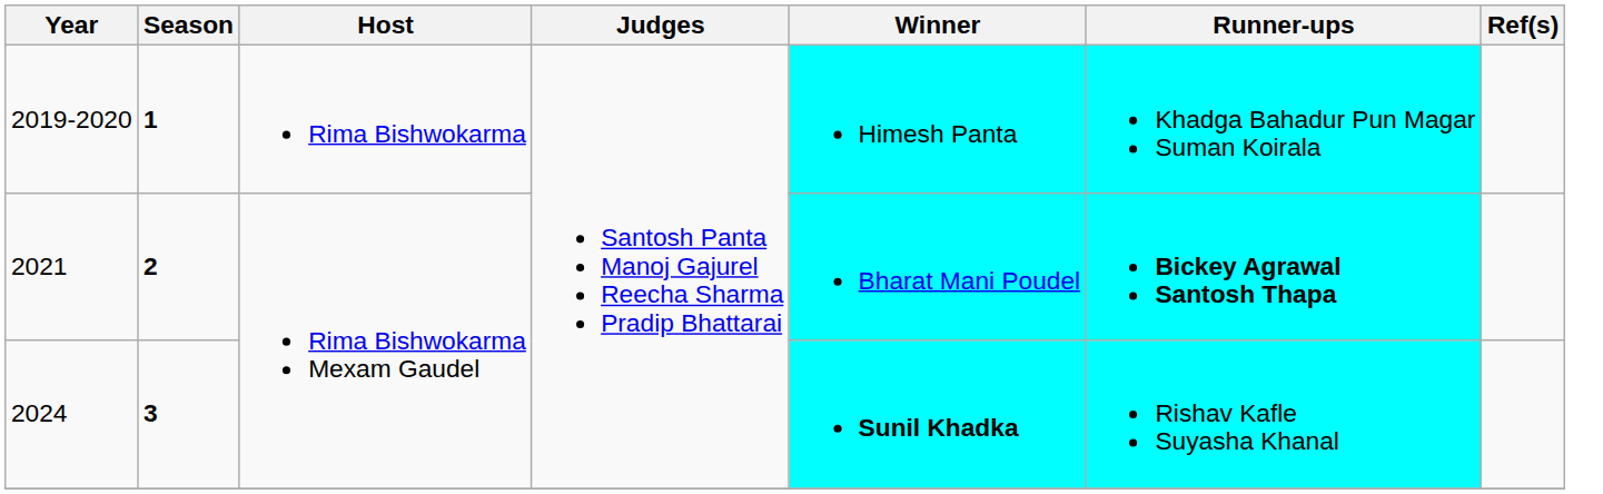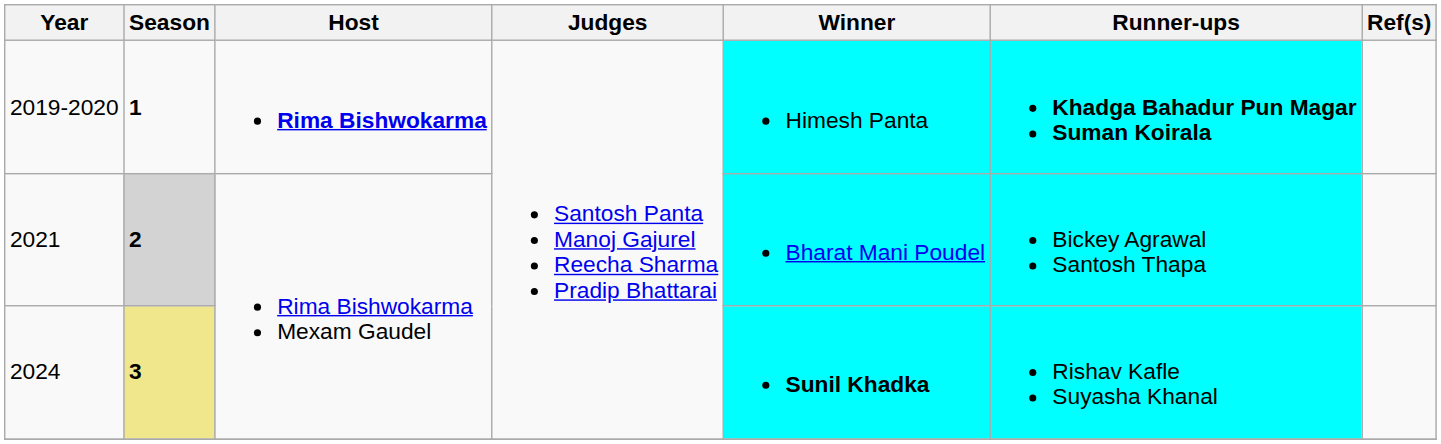2019-2020 | Host: normal -> bold
2019-2020 | Runner-ups: normal -> bold
2021 | Season: no background -> lightgrey background
2021 | Runner-ups: bold -> normal
2024 | Season: no background -> khaki background
